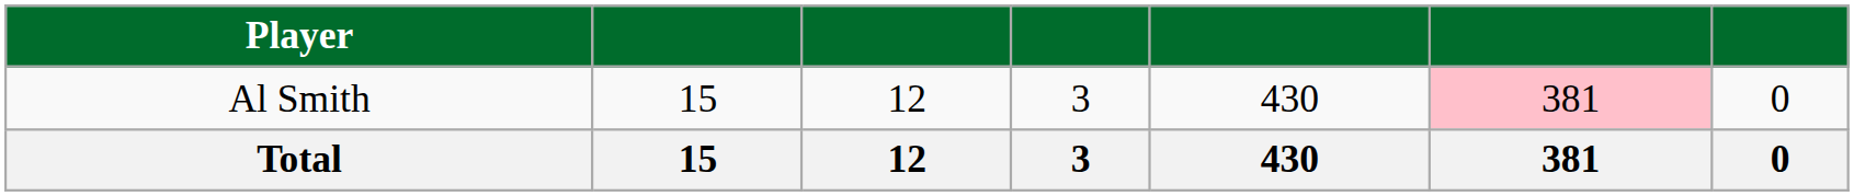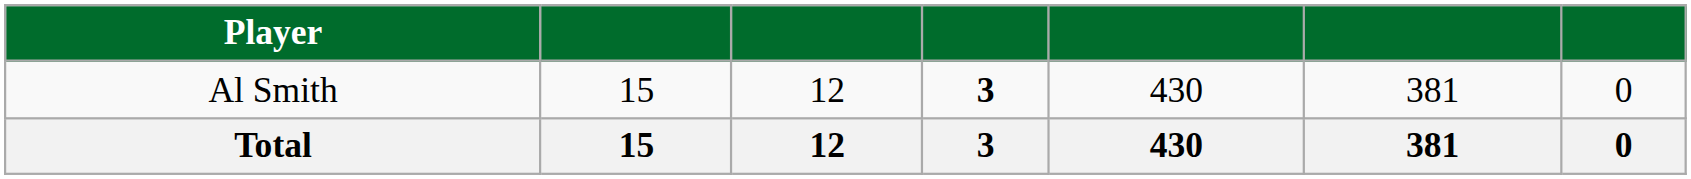Al Smith | column 4: normal -> bold
Al Smith | column 6: pink background -> no background
